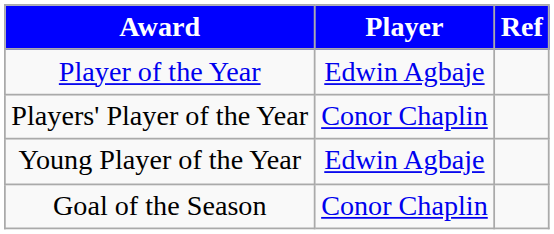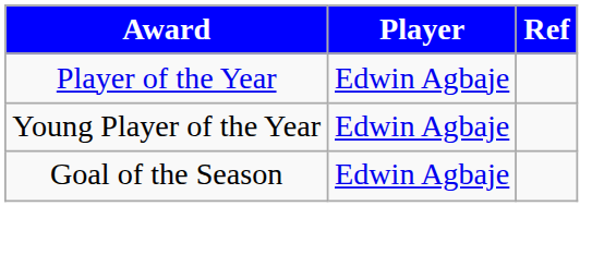- row: Players' Player of the Year | Conor Chaplin
Goal of the Season | Player: Conor Chaplin -> Edwin Agbaje
